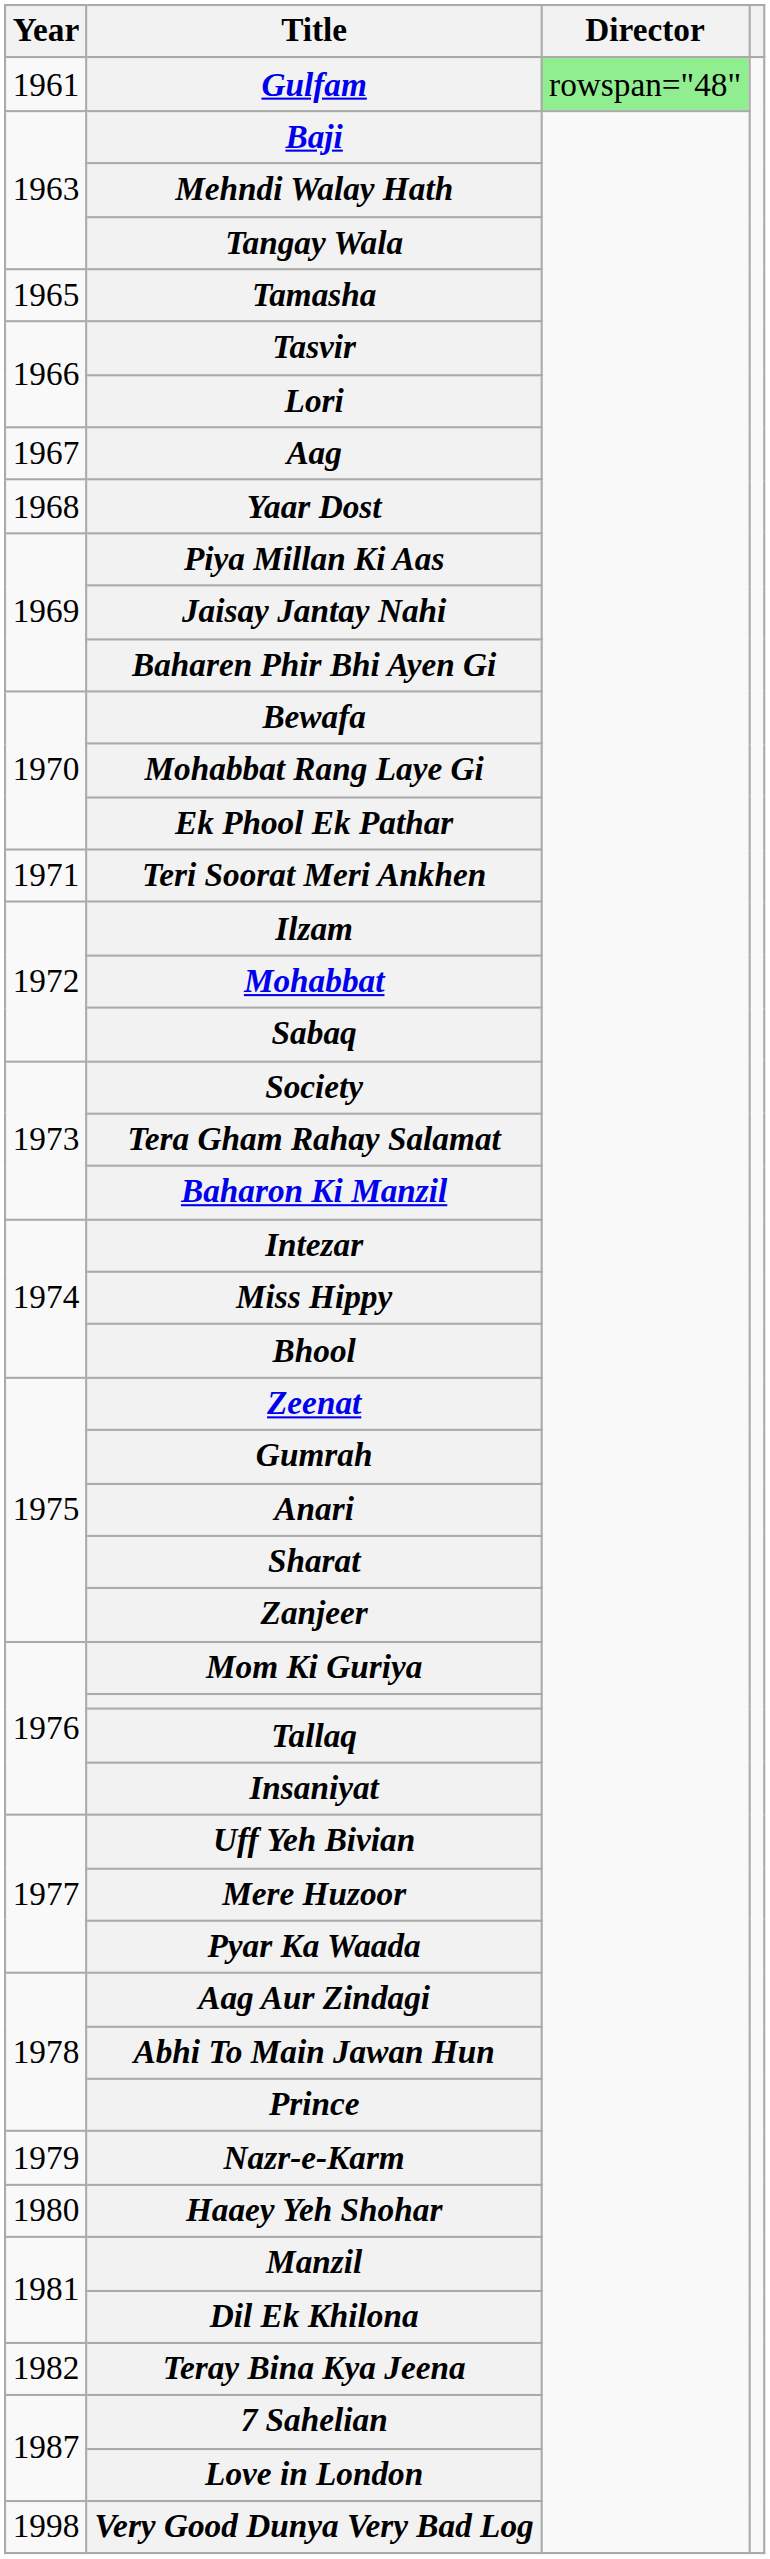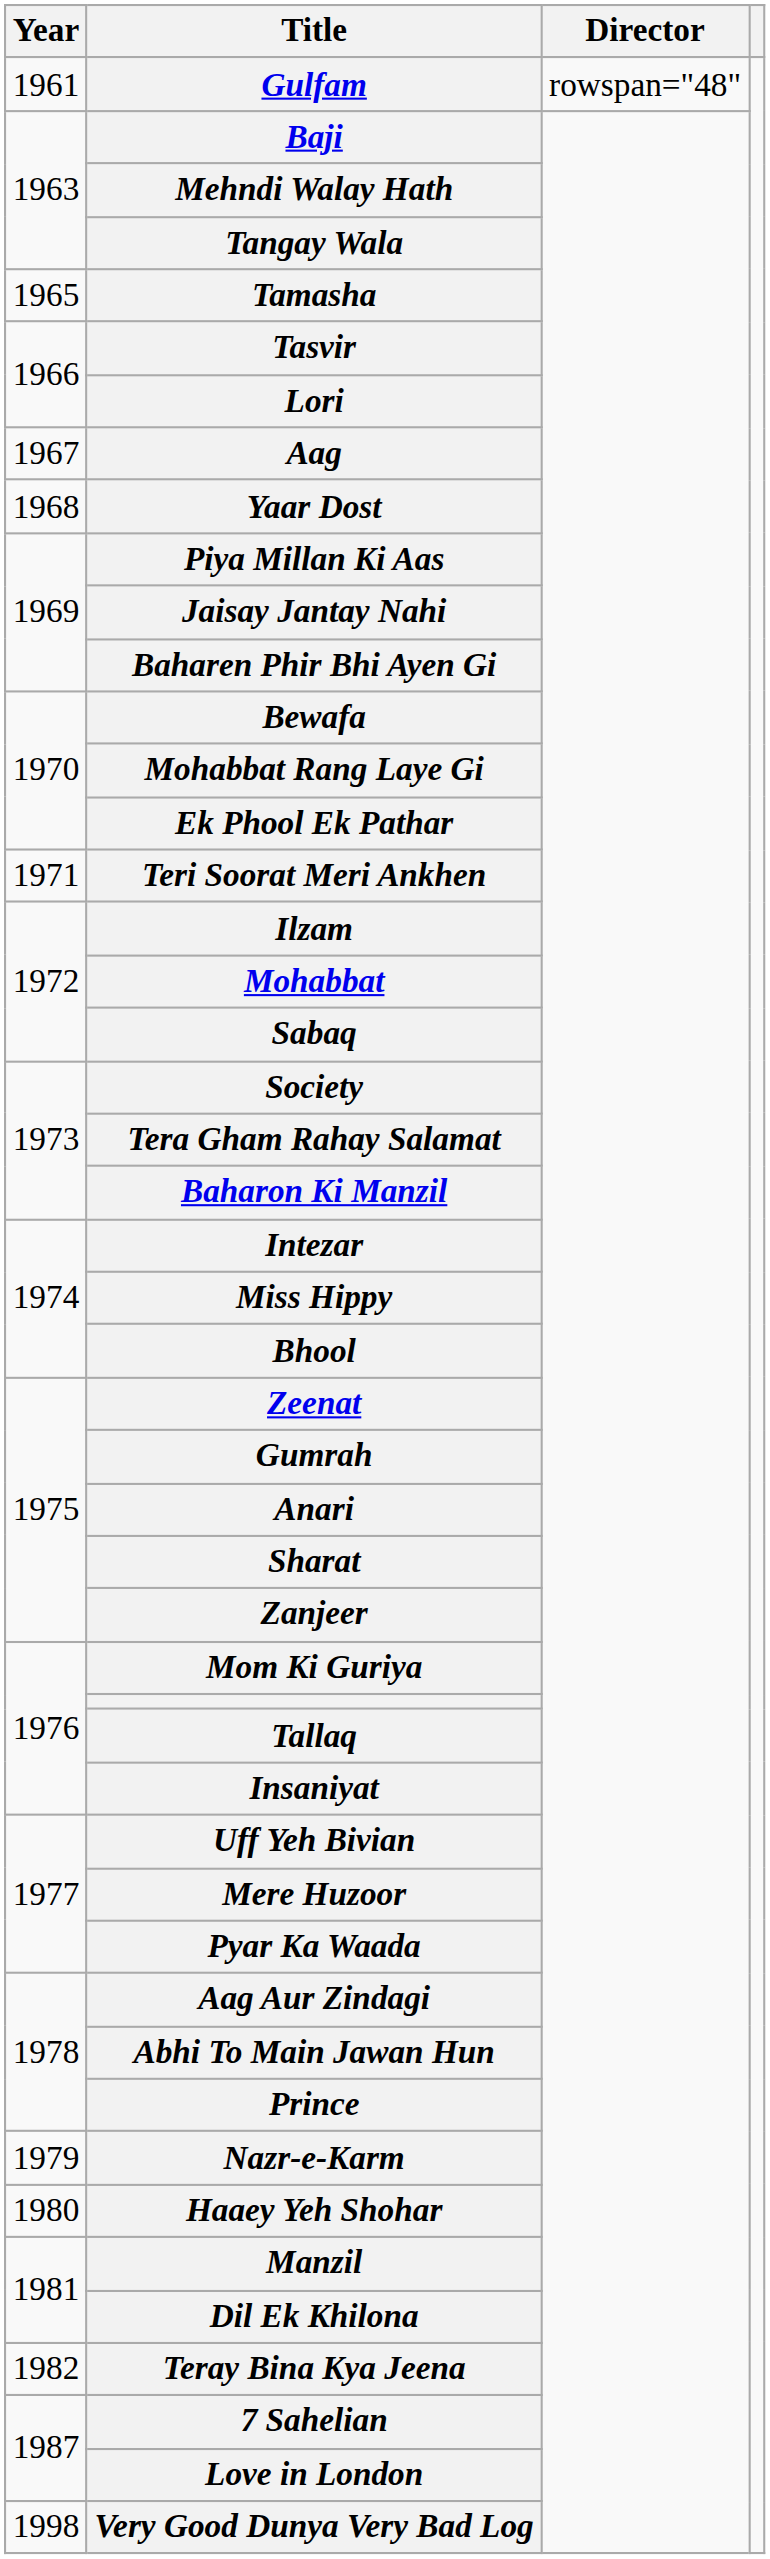Gulfam | Director: lightgreen background -> no background
